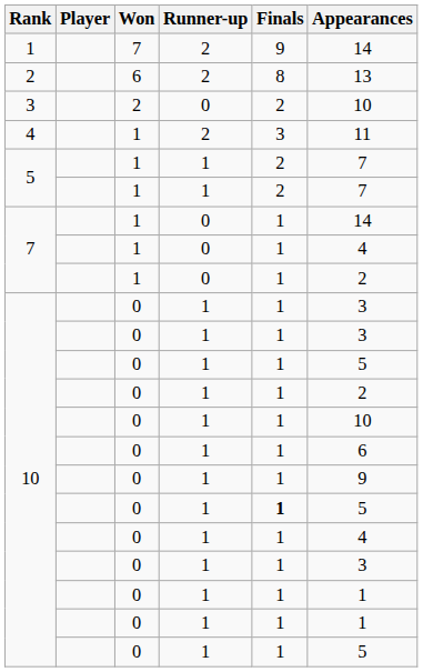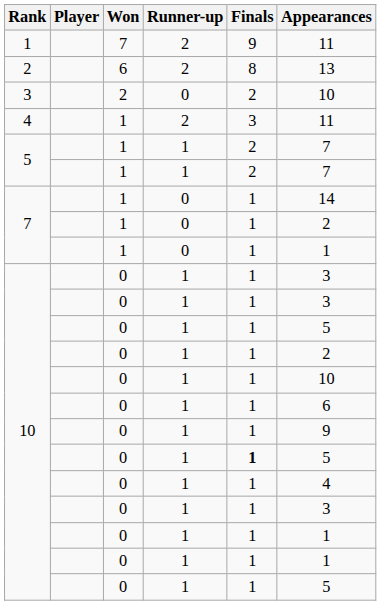row 2 | Appearances: 14 -> 11
row 9 | Appearances: 4 -> 2
row 10 | Appearances: 2 -> 1
